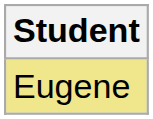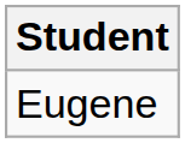row 2 | column 1: khaki background -> no background
